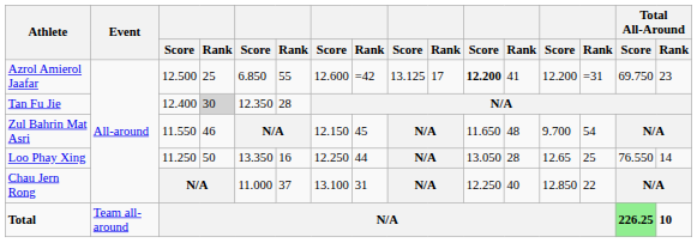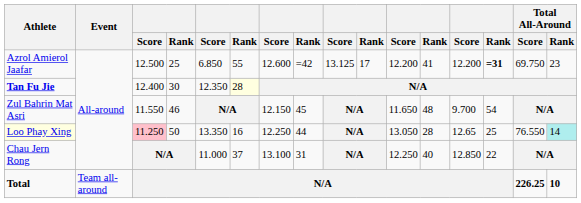row 3 | column 11: bold -> normal
row 3 | column 14: normal -> bold
row 4 | Athlete: normal -> bold
row 4 | column 4: lightgrey background -> no background
row 4 | column 6: no background -> lightyellow background
row 6 | Athlete: no background -> lightyellow background
row 6 | column 3: no background -> pink background
row 6 | Total All-Around / Rank: no background -> paleturquoise background
row 8 | Total All-Around / Score: lightgreen background -> no background
